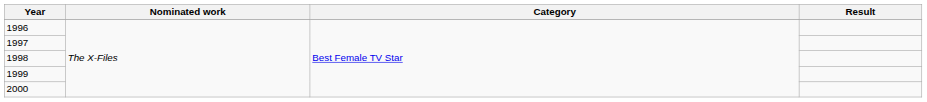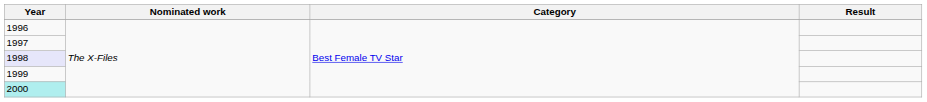1998 | Year: no background -> lavender background
2000 | Year: no background -> paleturquoise background
